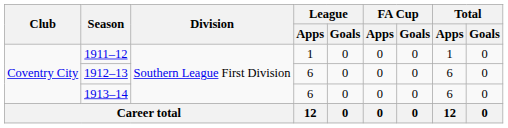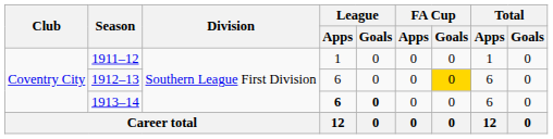1912–13 | FA Cup / Goals: no background -> gold background
1913–14 | League / Apps: normal -> bold
1913–14 | League / Goals: normal -> bold
